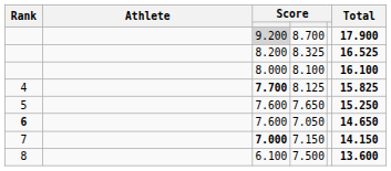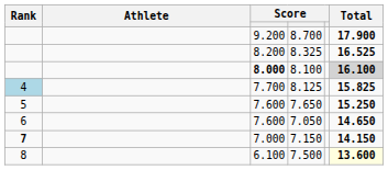8.700 | column 3: lightgrey background -> no background
8.100 | column 3: normal -> bold
8.100 | Total: no background -> lightgrey background
8.125 | Rank: no background -> lightblue background
8.125 | column 3: bold -> normal
7.050 | Rank: bold -> normal
7.150 | Rank: normal -> bold
7.150 | column 3: bold -> normal
7.500 | Total: no background -> lightyellow background
